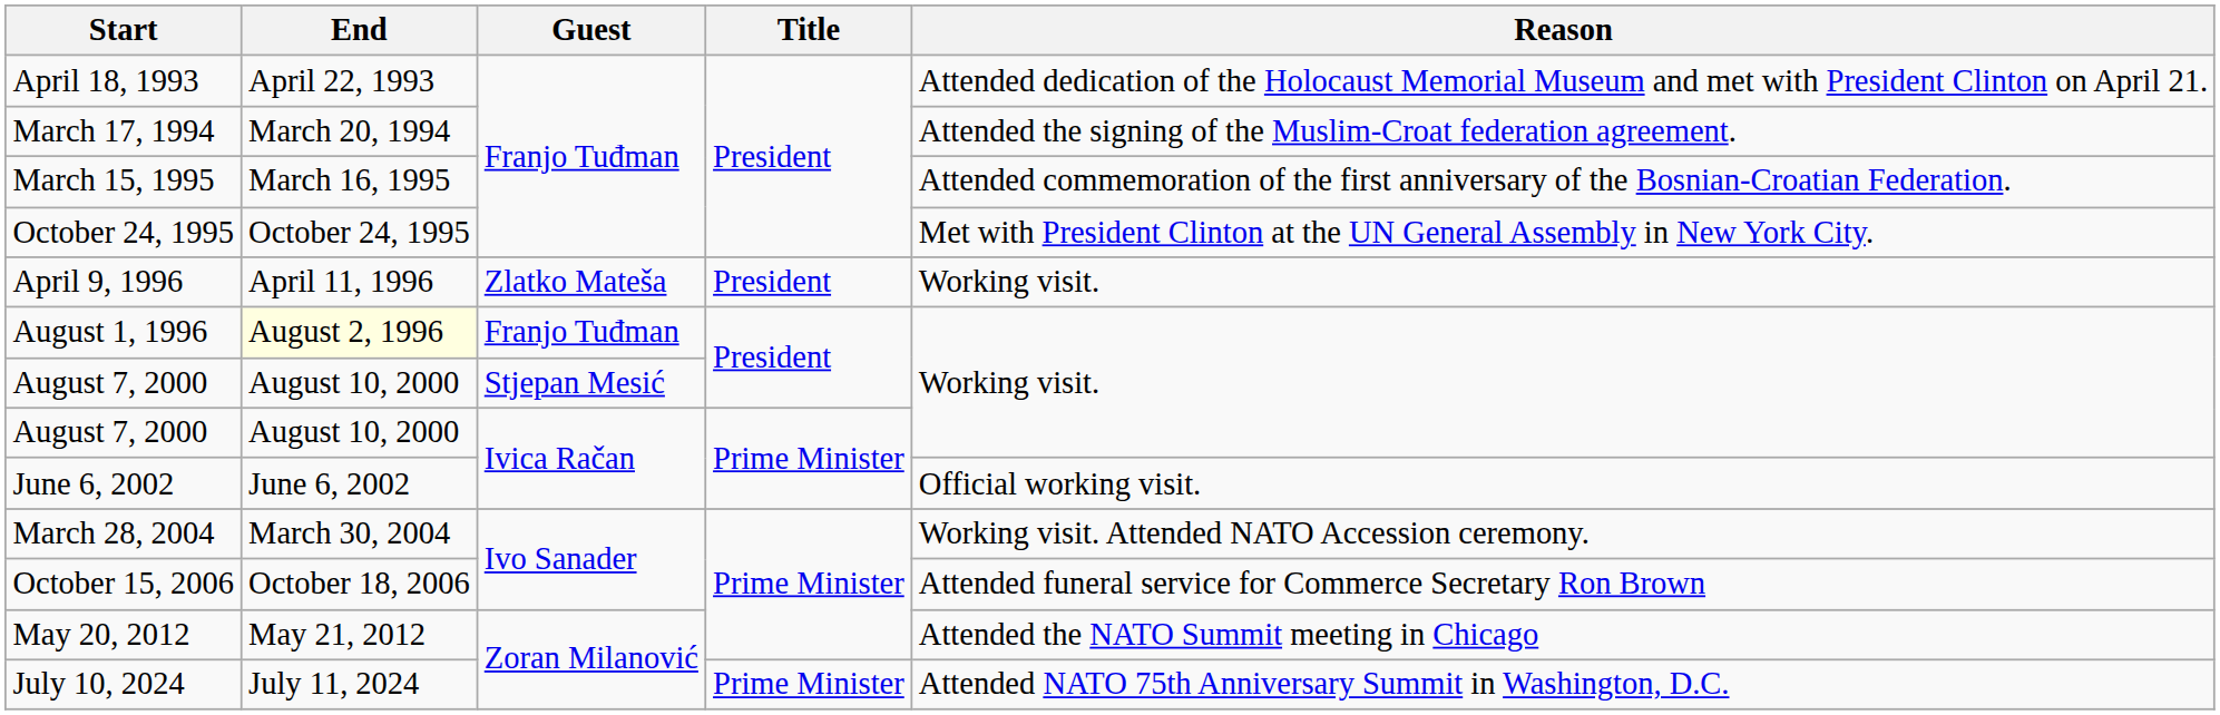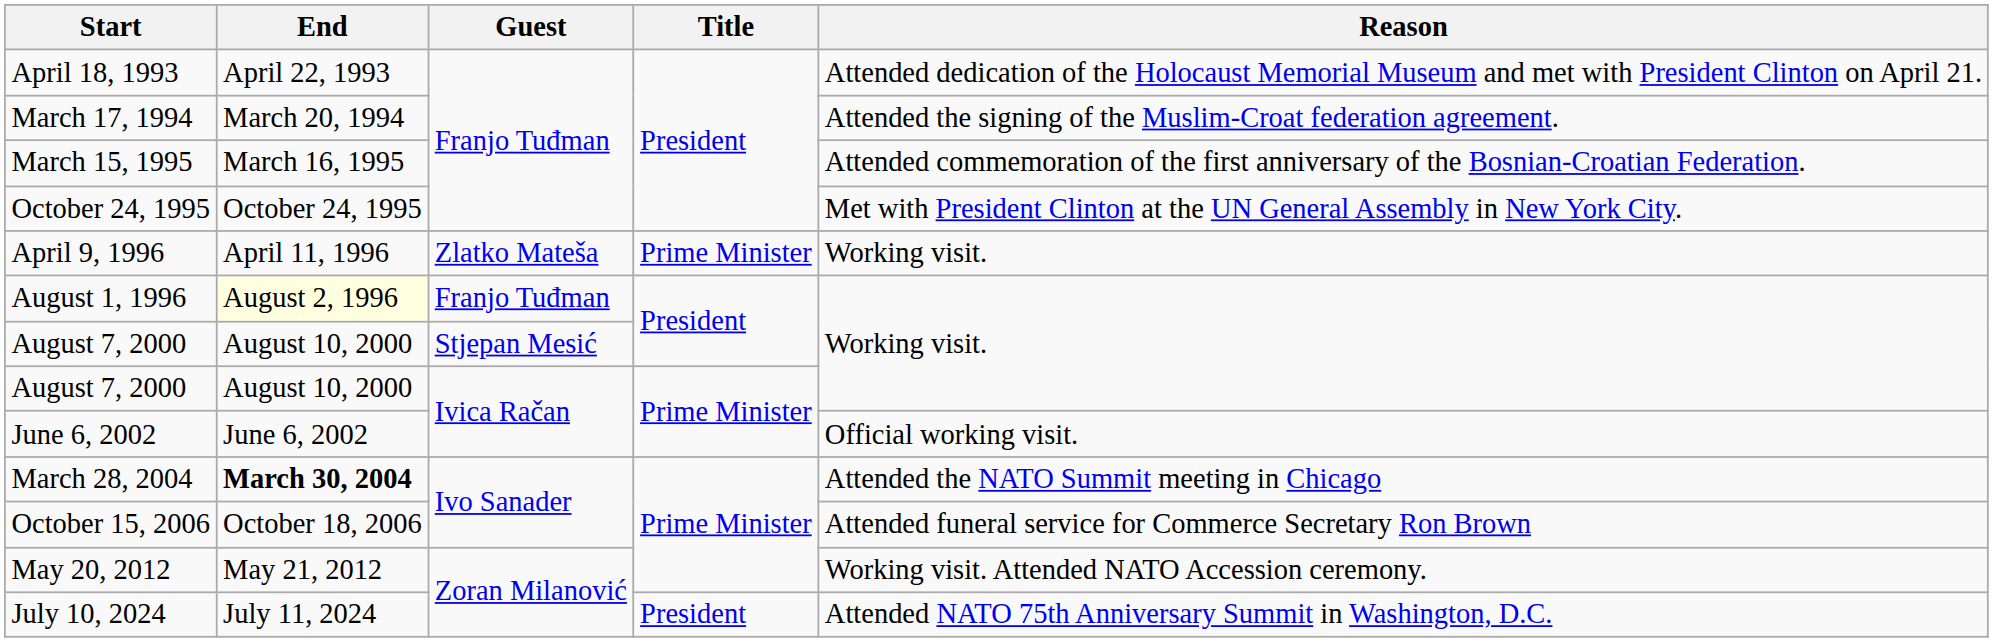April 9, 1996 | Title: President -> Prime Minister
March 28, 2004 | End: normal -> bold
March 28, 2004 | Reason: Working visit. Attended NATO Accession ceremony. -> Attended the NATO Summit meeting in Chicago
May 20, 2012 | Reason: Attended the NATO Summit meeting in Chicago -> Working visit. Attended NATO Accession ceremony.
July 10, 2024 | Title: Prime Minister -> President
